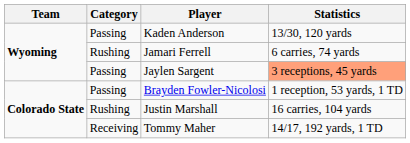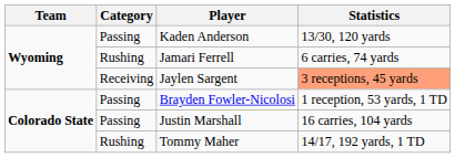Jaylen Sargent | Category: Passing -> Receiving
Justin Marshall | Category: Rushing -> Passing
Tommy Maher | Category: Receiving -> Rushing
